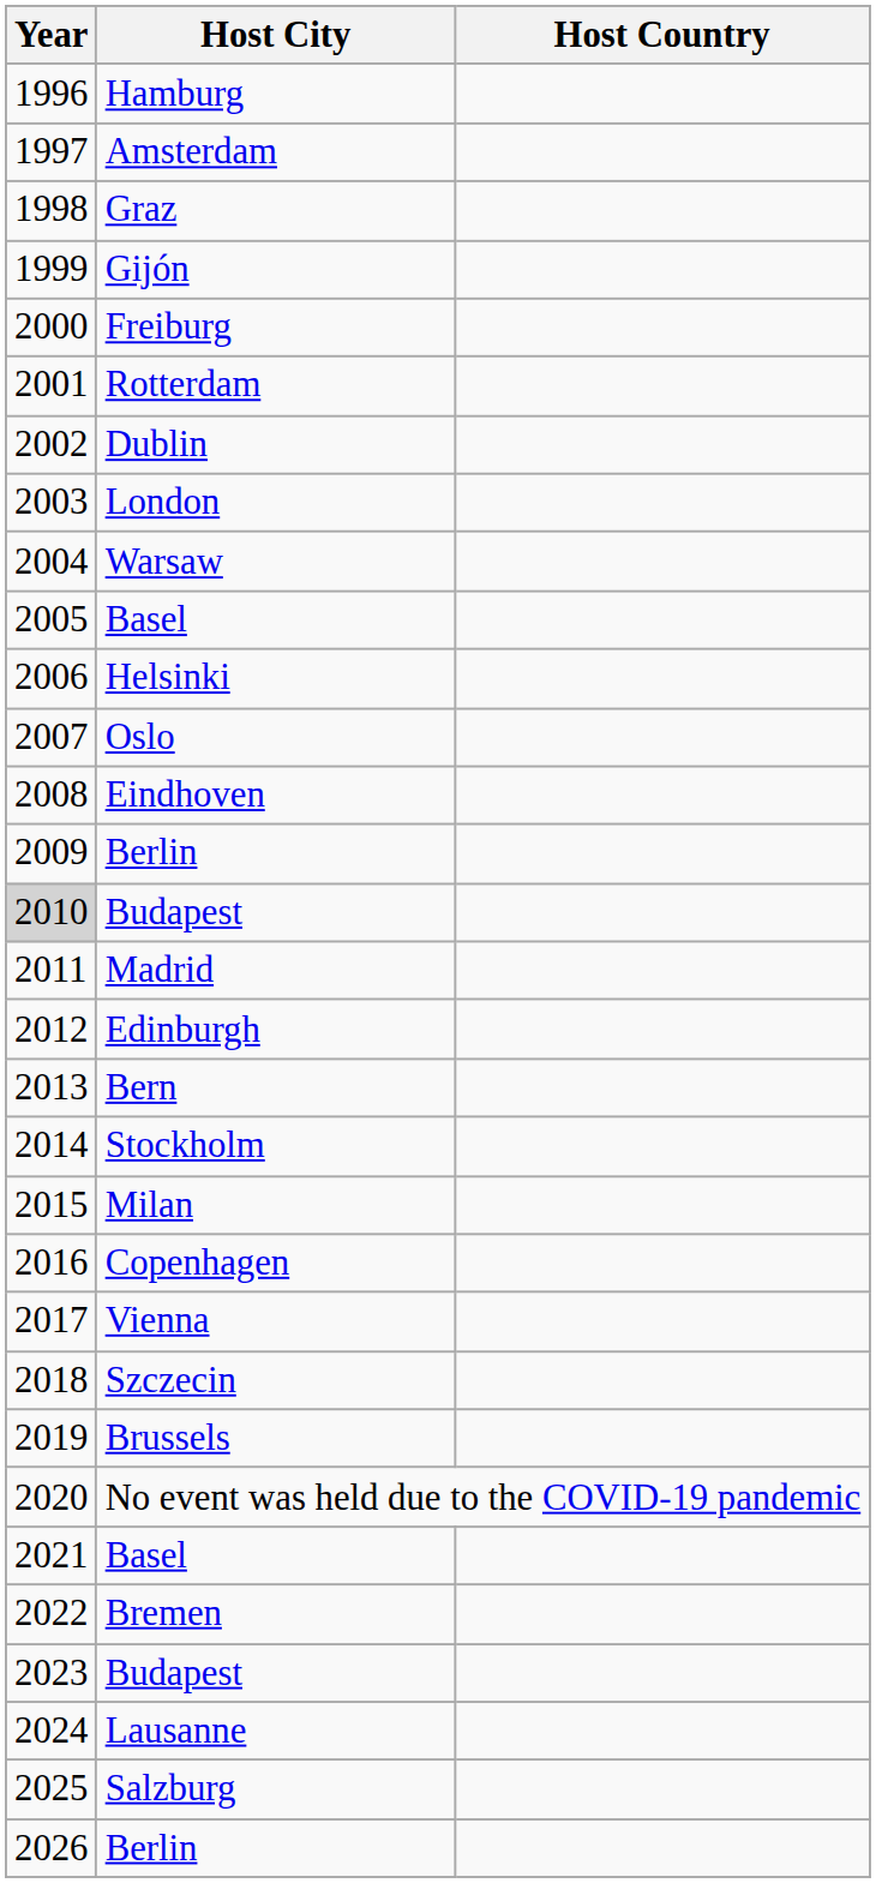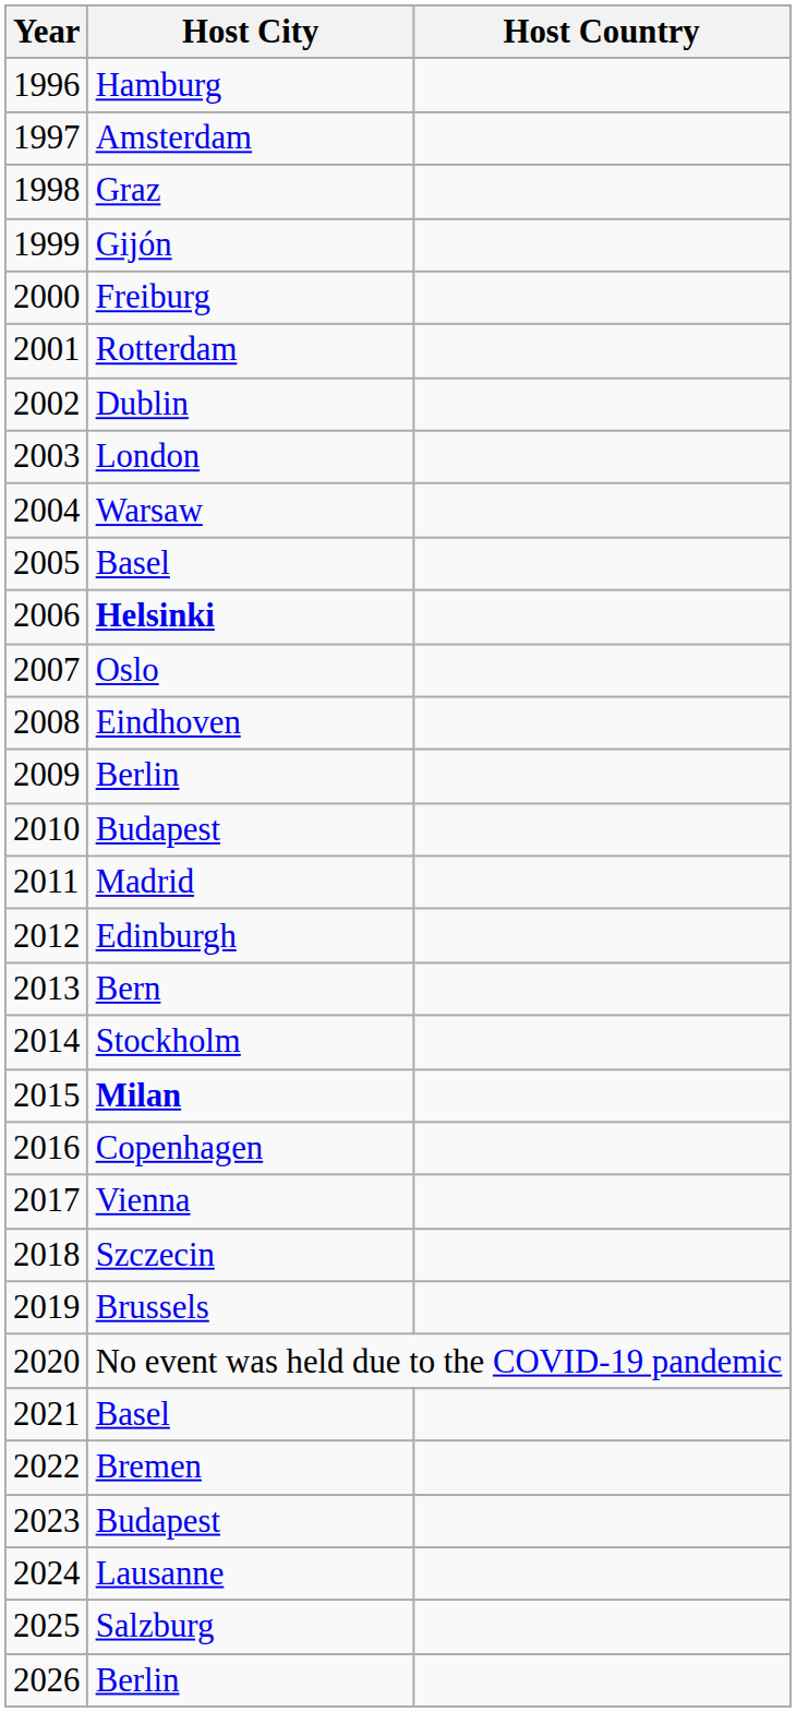Helsinki | Host City: normal -> bold
2010 / Budapest | Year: lightgrey background -> no background
Milan | Host City: normal -> bold
